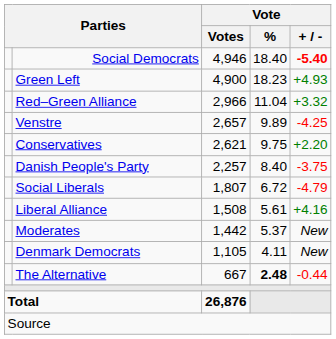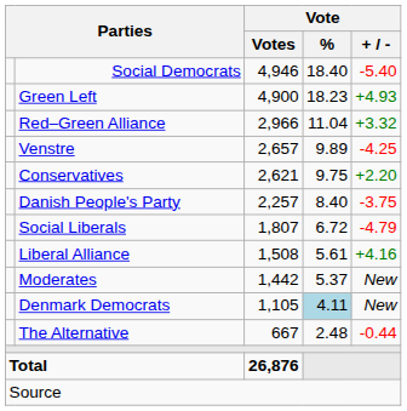Social Democrats | Vote / + / -: bold -> normal
Denmark Democrats | Vote / %: no background -> lightblue background
The Alternative | Vote / %: bold -> normal
